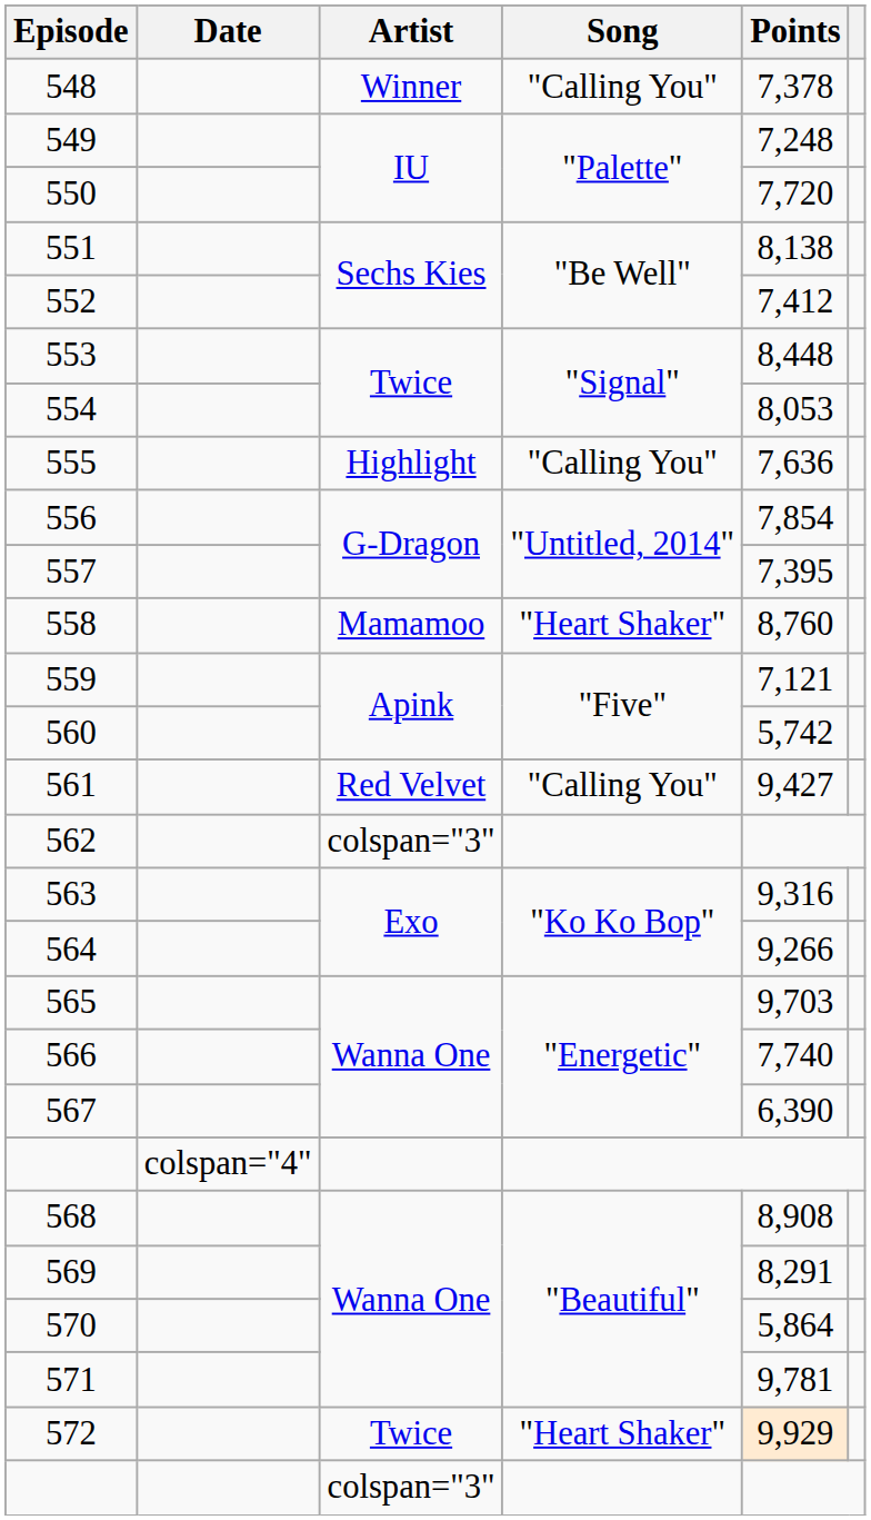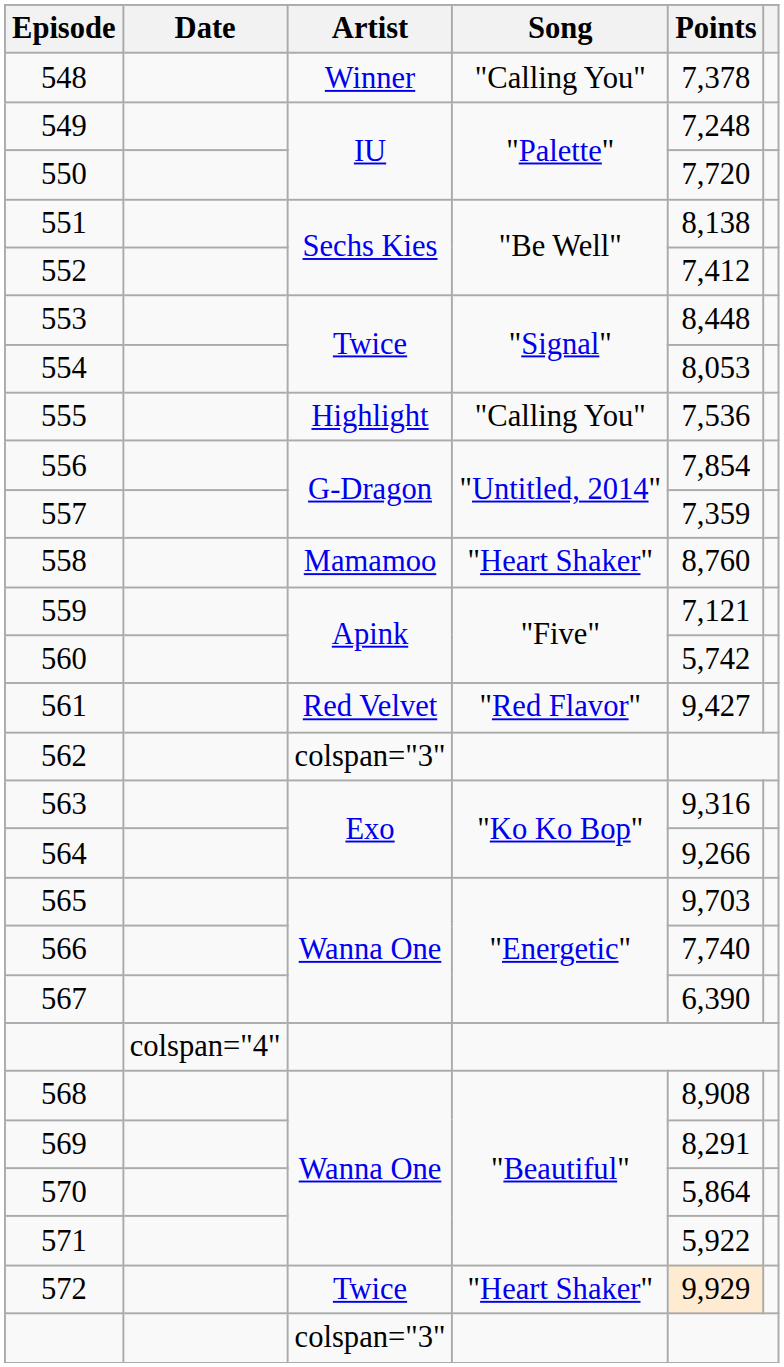555 | Points: 7,636 -> 7,536
557 | Points: 7,395 -> 7,359
561 | Song: "Calling You" -> "Red Flavor"
571 | Points: 9,781 -> 5,922
